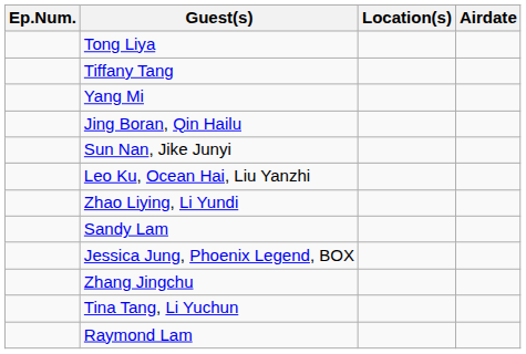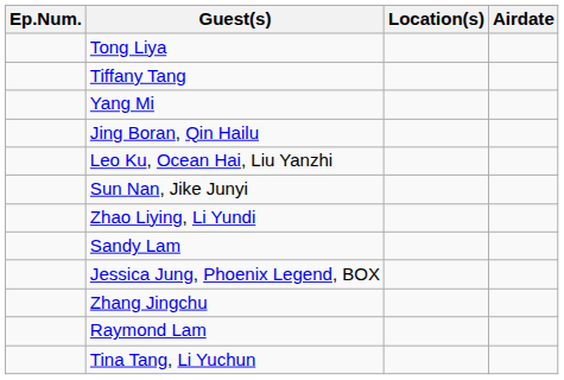rows swapped: Leo Ku, Ocean Hai, Liu Yanzhi <-> Sun Nan, Jike Junyi
rows swapped: Tina Tang, Li Yuchun <-> Raymond Lam
